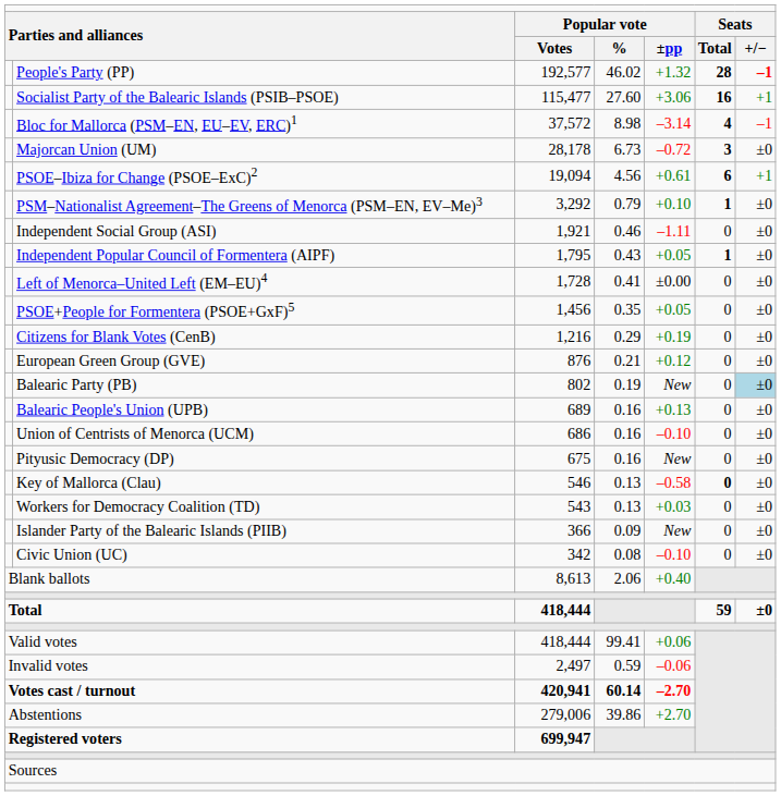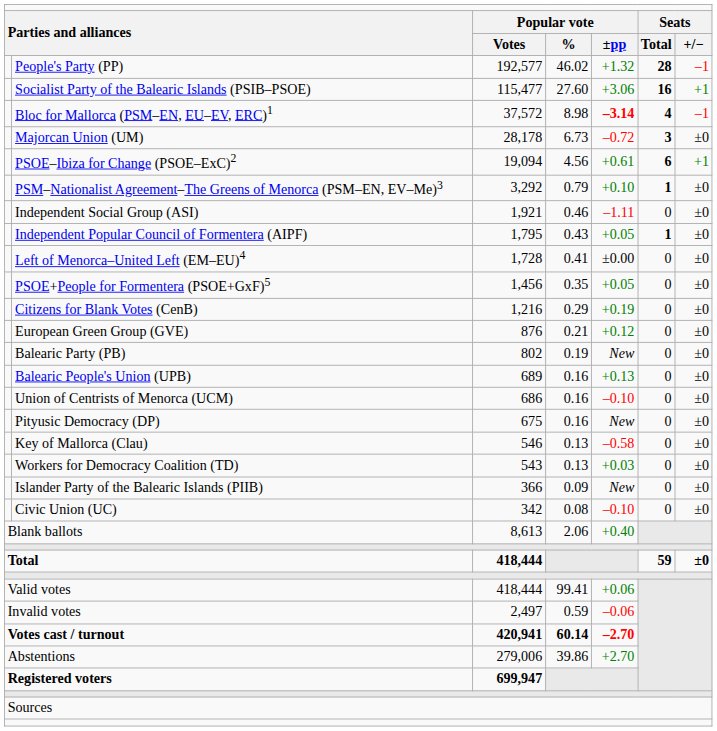People's Party (PP) | column 7: bold -> normal
Bloc for Mallorca (PSM–EN, EU–EV, ERC)1 | column 5: normal -> bold
Balearic Party (PB) | column 7: lightblue background -> no background
Key of Mallorca (Clau) | column 6: bold -> normal
